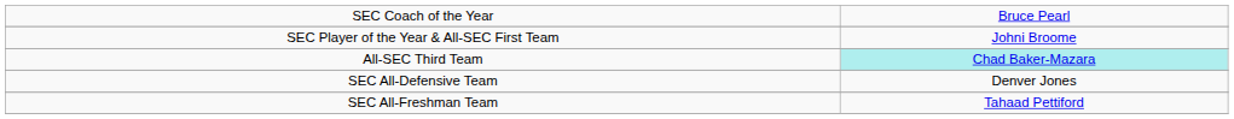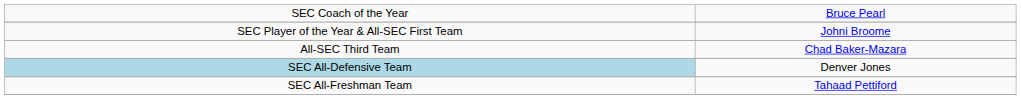row 3 | column 2: paleturquoise background -> no background
row 4 | column 1: no background -> lightblue background
